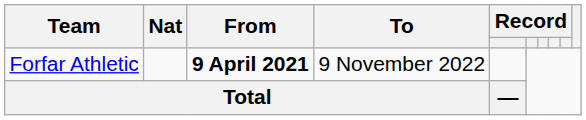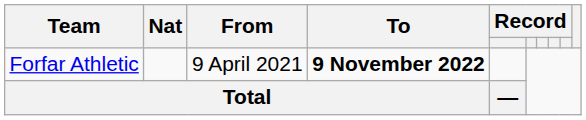Forfar Athletic | From: bold -> normal
Forfar Athletic | To: normal -> bold
